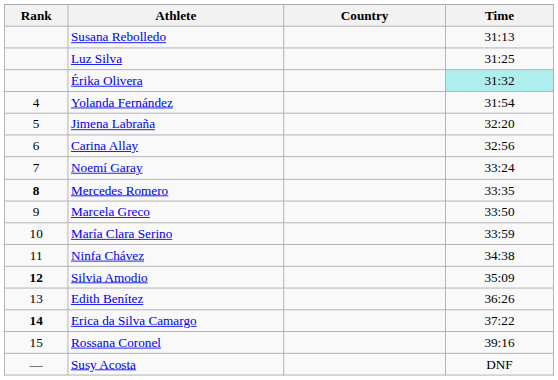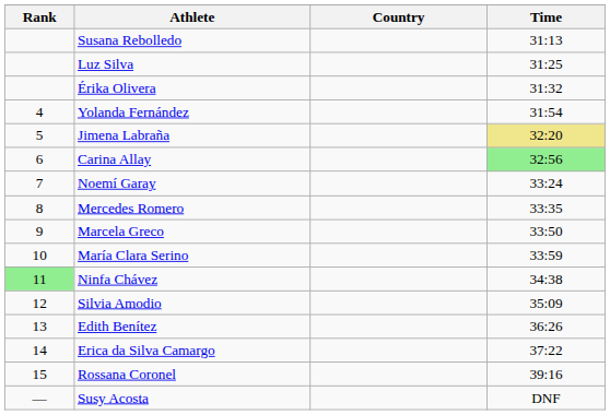Érika Olivera | Time: paleturquoise background -> no background
Jimena Labraña | Time: no background -> khaki background
Carina Allay | Time: no background -> lightgreen background
Mercedes Romero | Rank: bold -> normal
Ninfa Chávez | Rank: no background -> lightgreen background
Silvia Amodio | Rank: bold -> normal
Erica da Silva Camargo | Rank: bold -> normal
